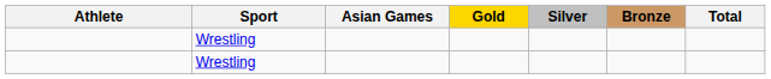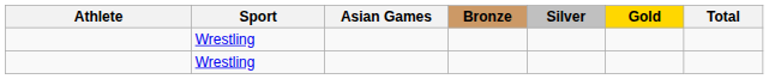columns swapped: Gold <-> Bronze
